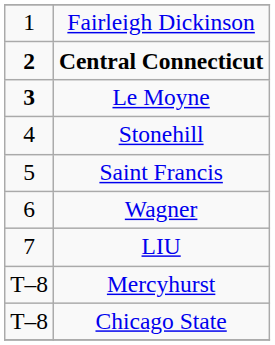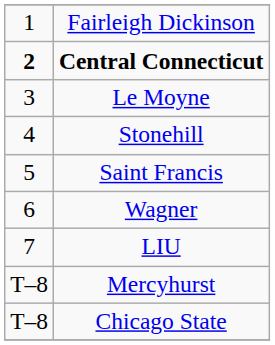Le Moyne | column 1: bold -> normal
